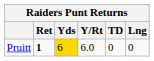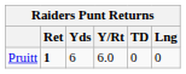Pruitt | Yds: gold background -> no background
